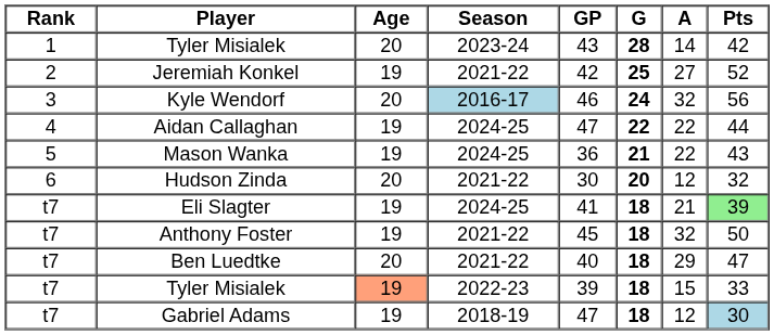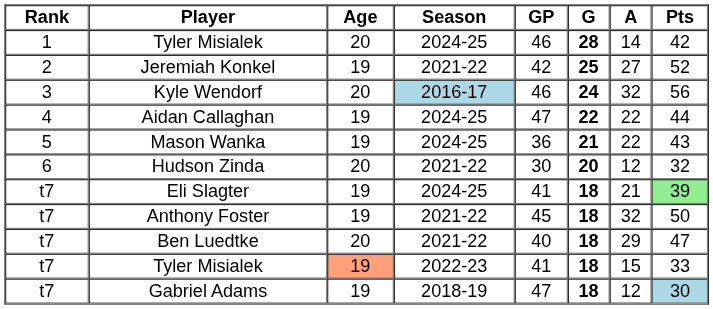1 / Tyler Misialek | Season: 2023-24 -> 2024-25
1 / Tyler Misialek | GP: 43 -> 46
t7 / Tyler Misialek | GP: 39 -> 41
